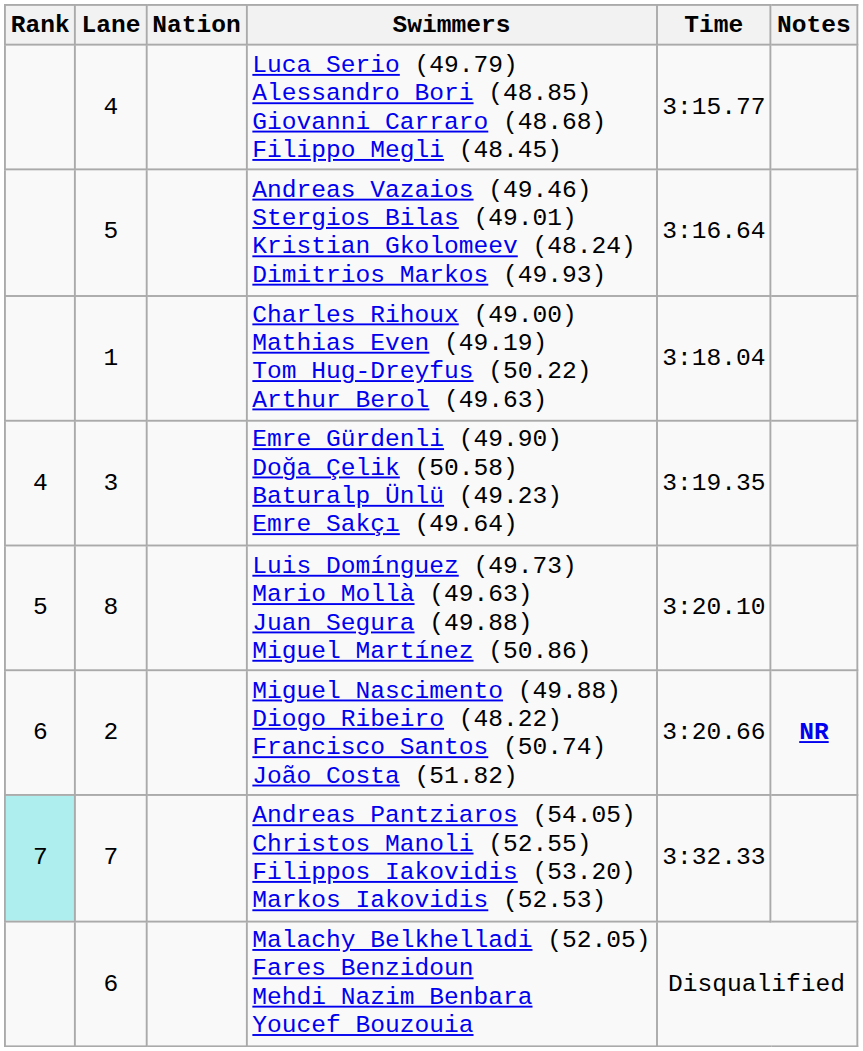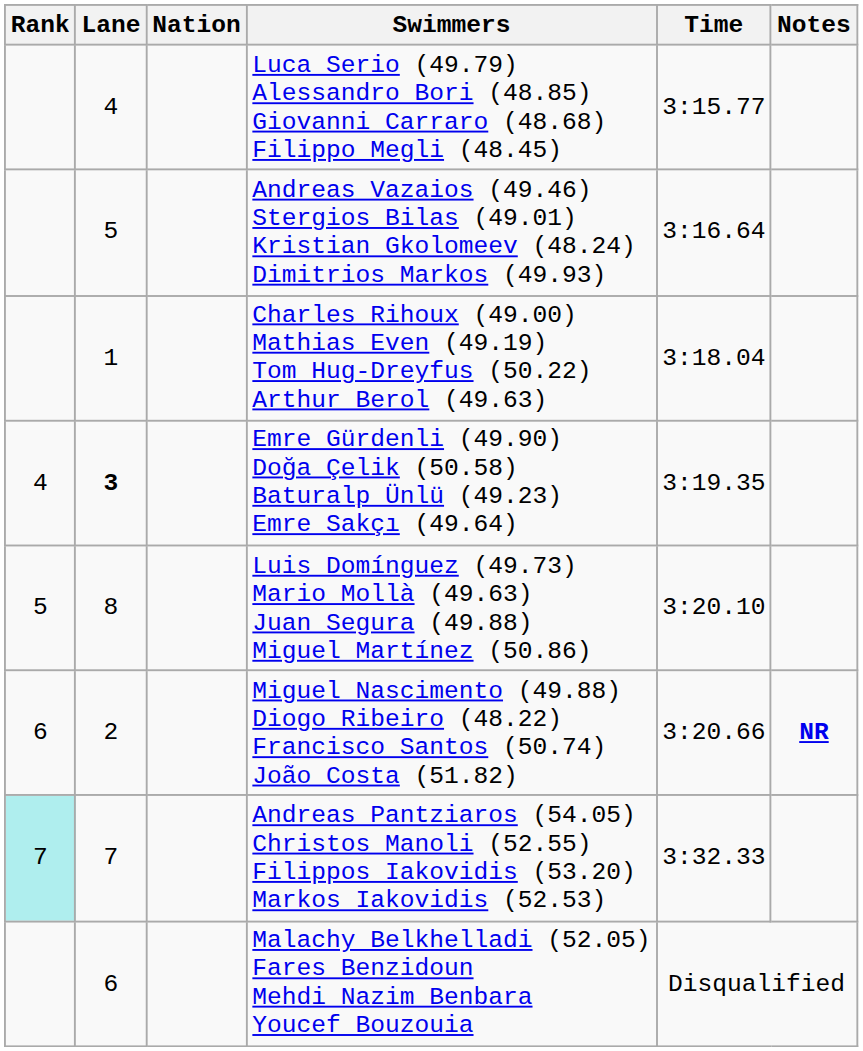row 5 | Lane: normal -> bold
